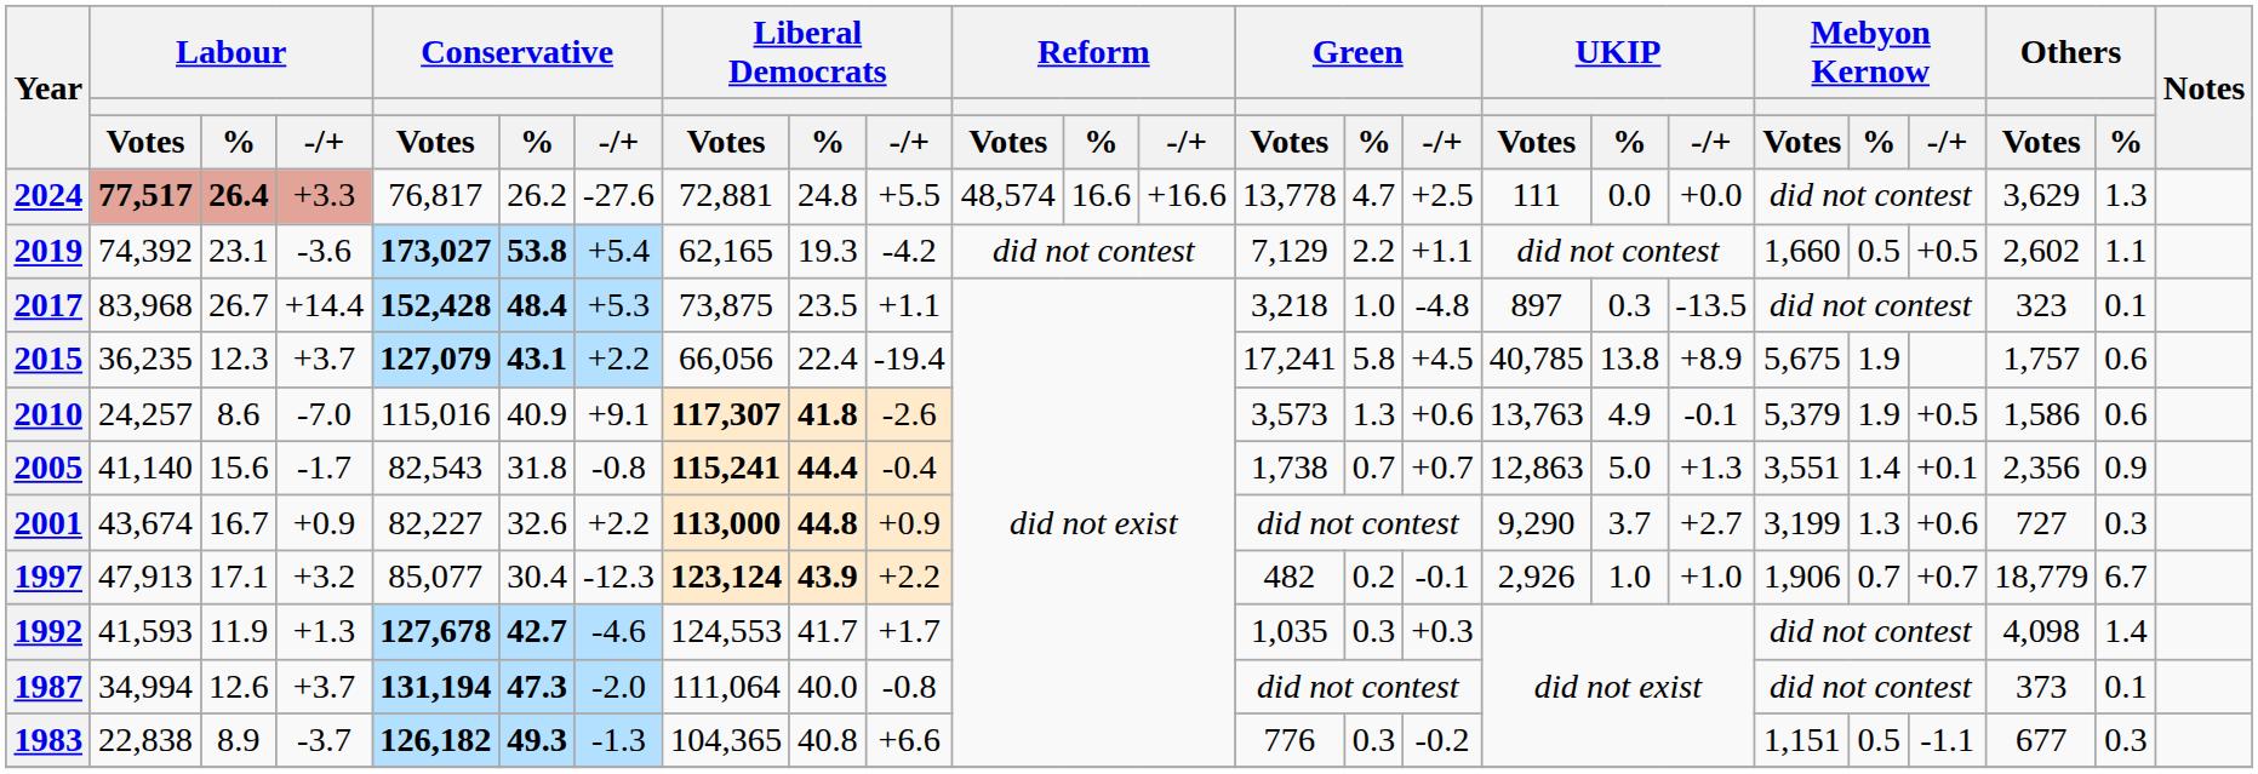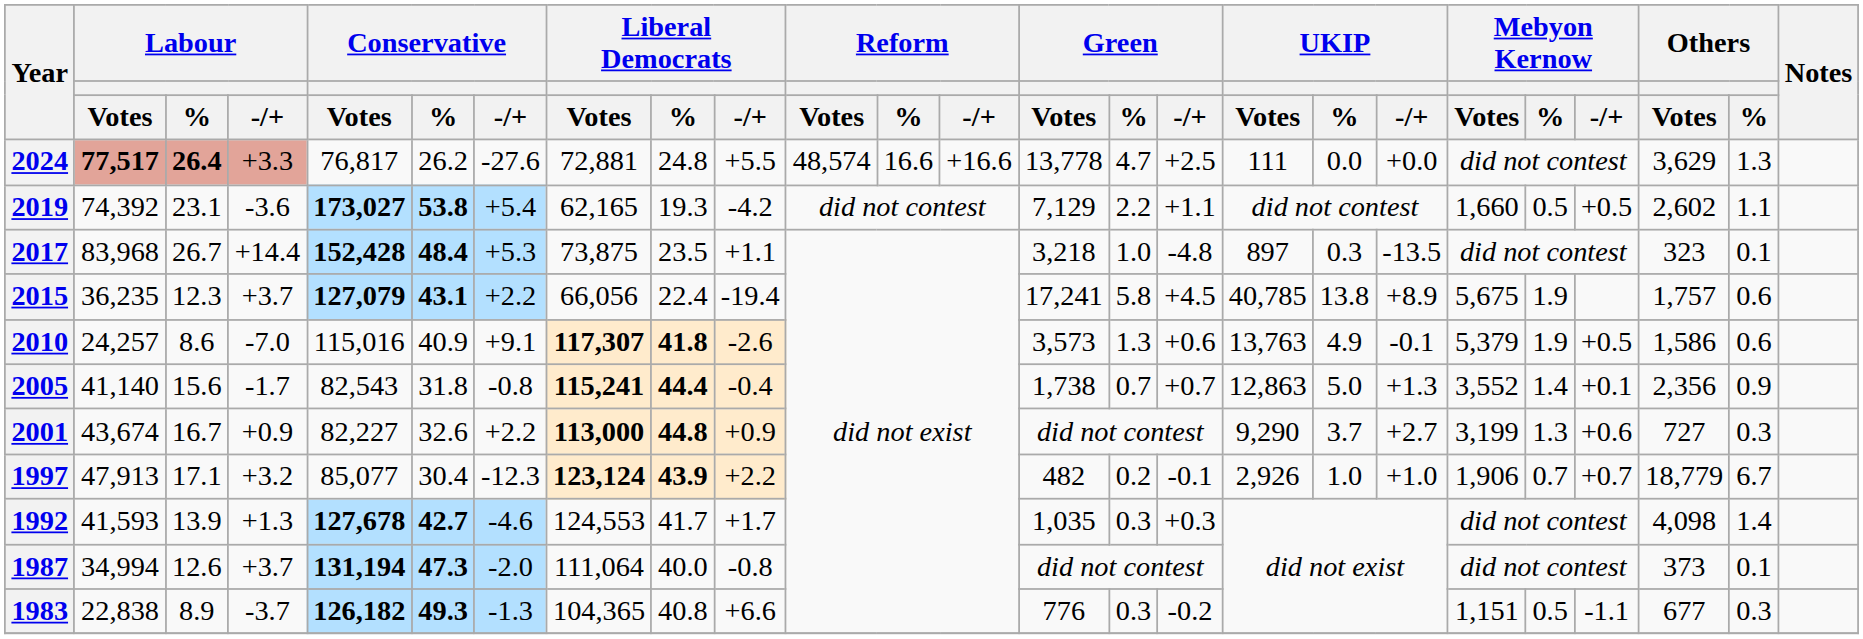2005 | Mebyon Kernow / Votes: 3,551 -> 3,552
1992 | Labour / %: 11.9 -> 13.9
